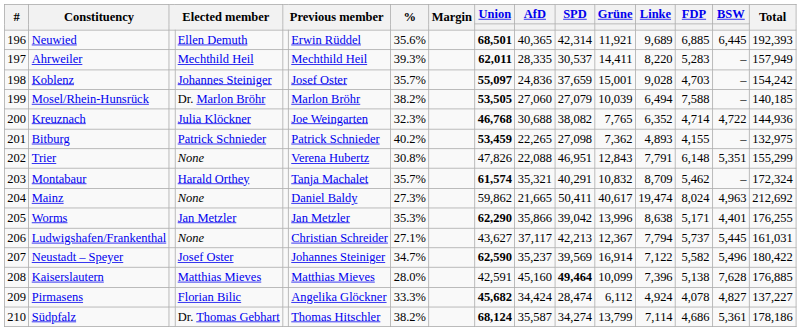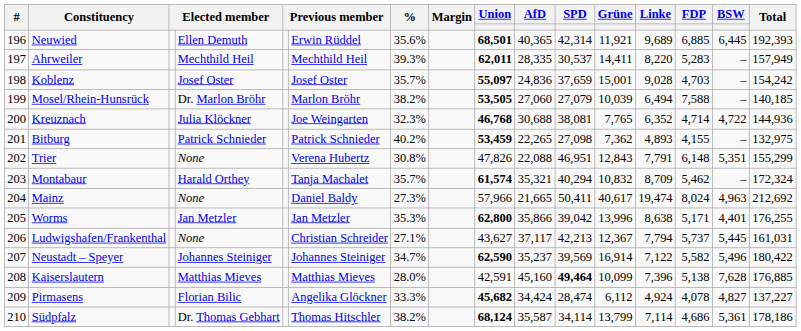Koblenz | column 4: Johannes Steiniger -> Josef Oster
Kreuznach | SPD: 38,082 -> 38,081
Montabaur | SPD: 40,291 -> 40,294
Mainz | Union: 59,862 -> 57,966
Worms | Union: 62,290 -> 62,800
Neustadt – Speyer | column 4: Josef Oster -> Johannes Steiniger
Südpfalz | SPD: 34,274 -> 34,114
